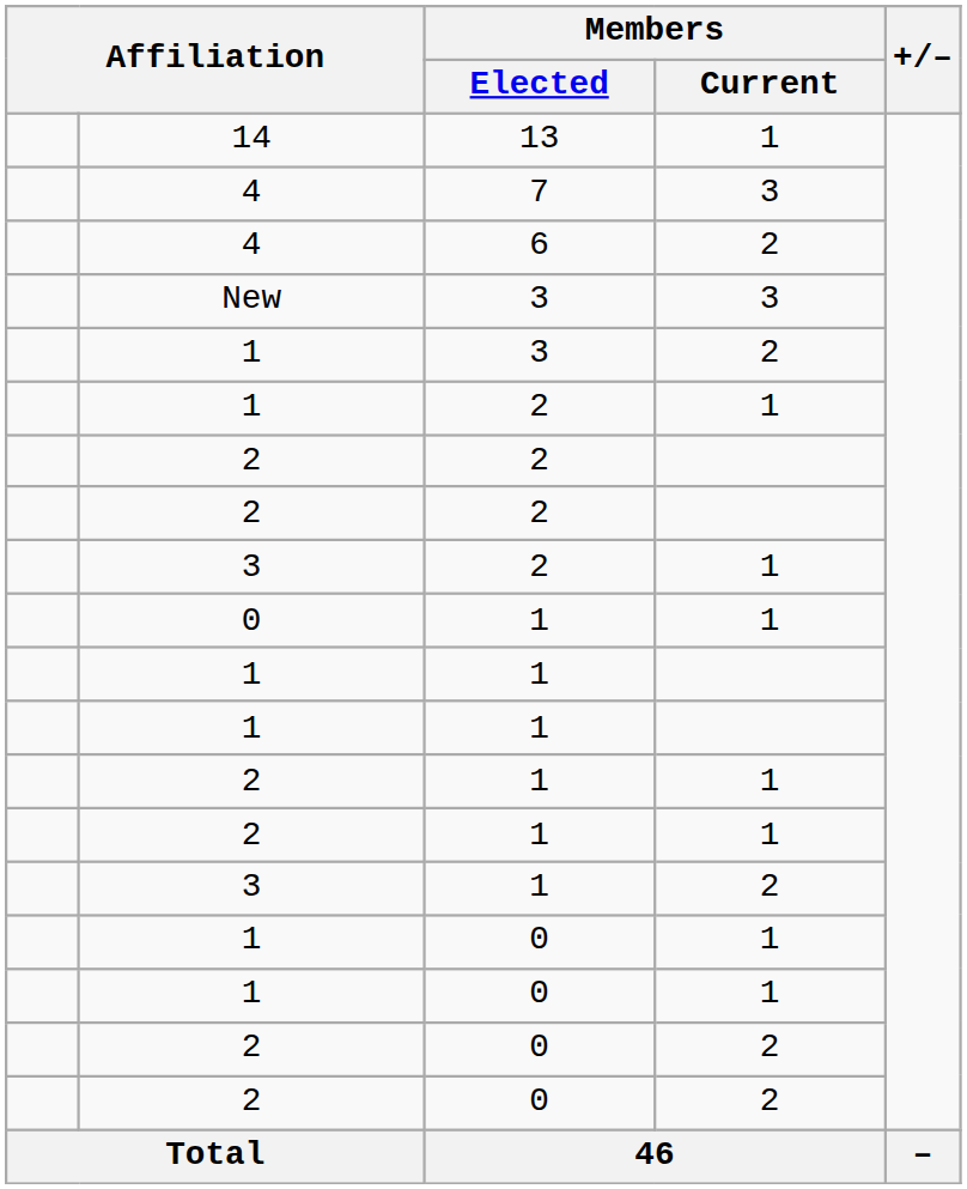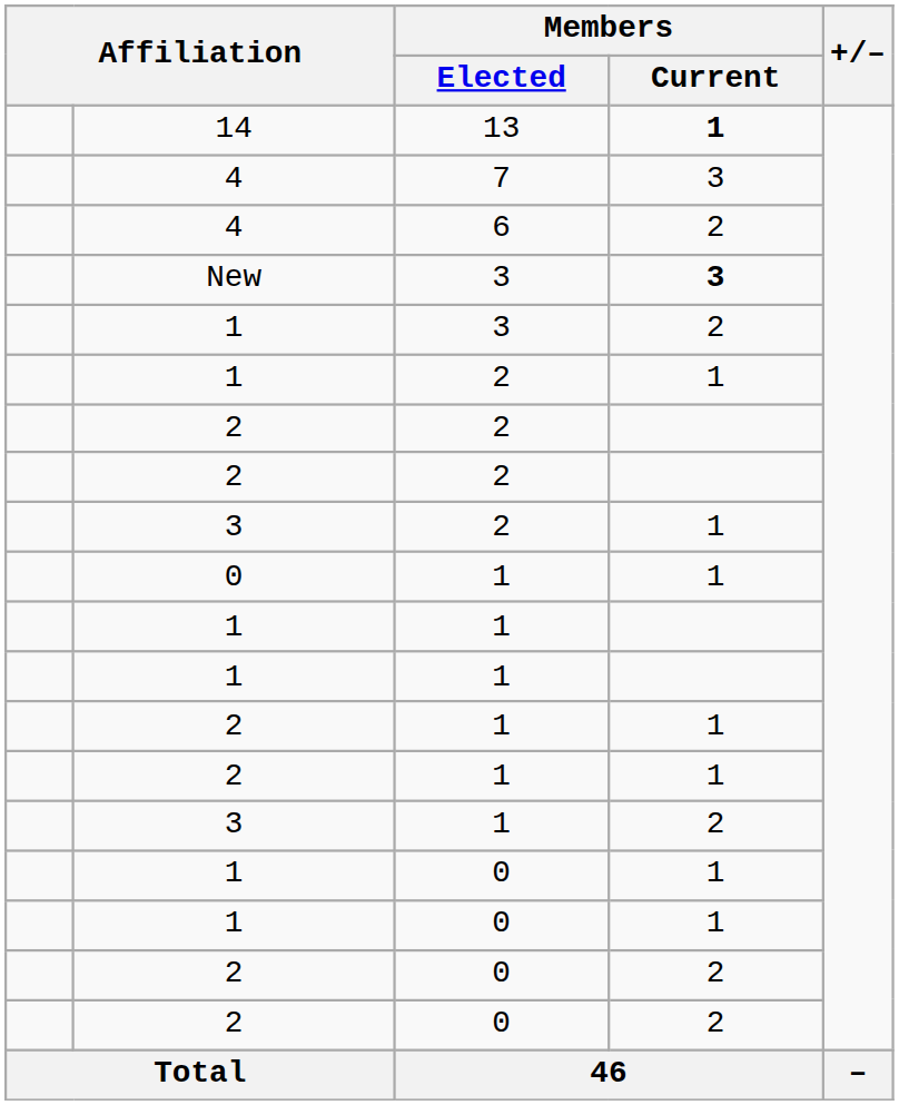14 | Members / Current: normal -> bold
New | Members / Current: normal -> bold
